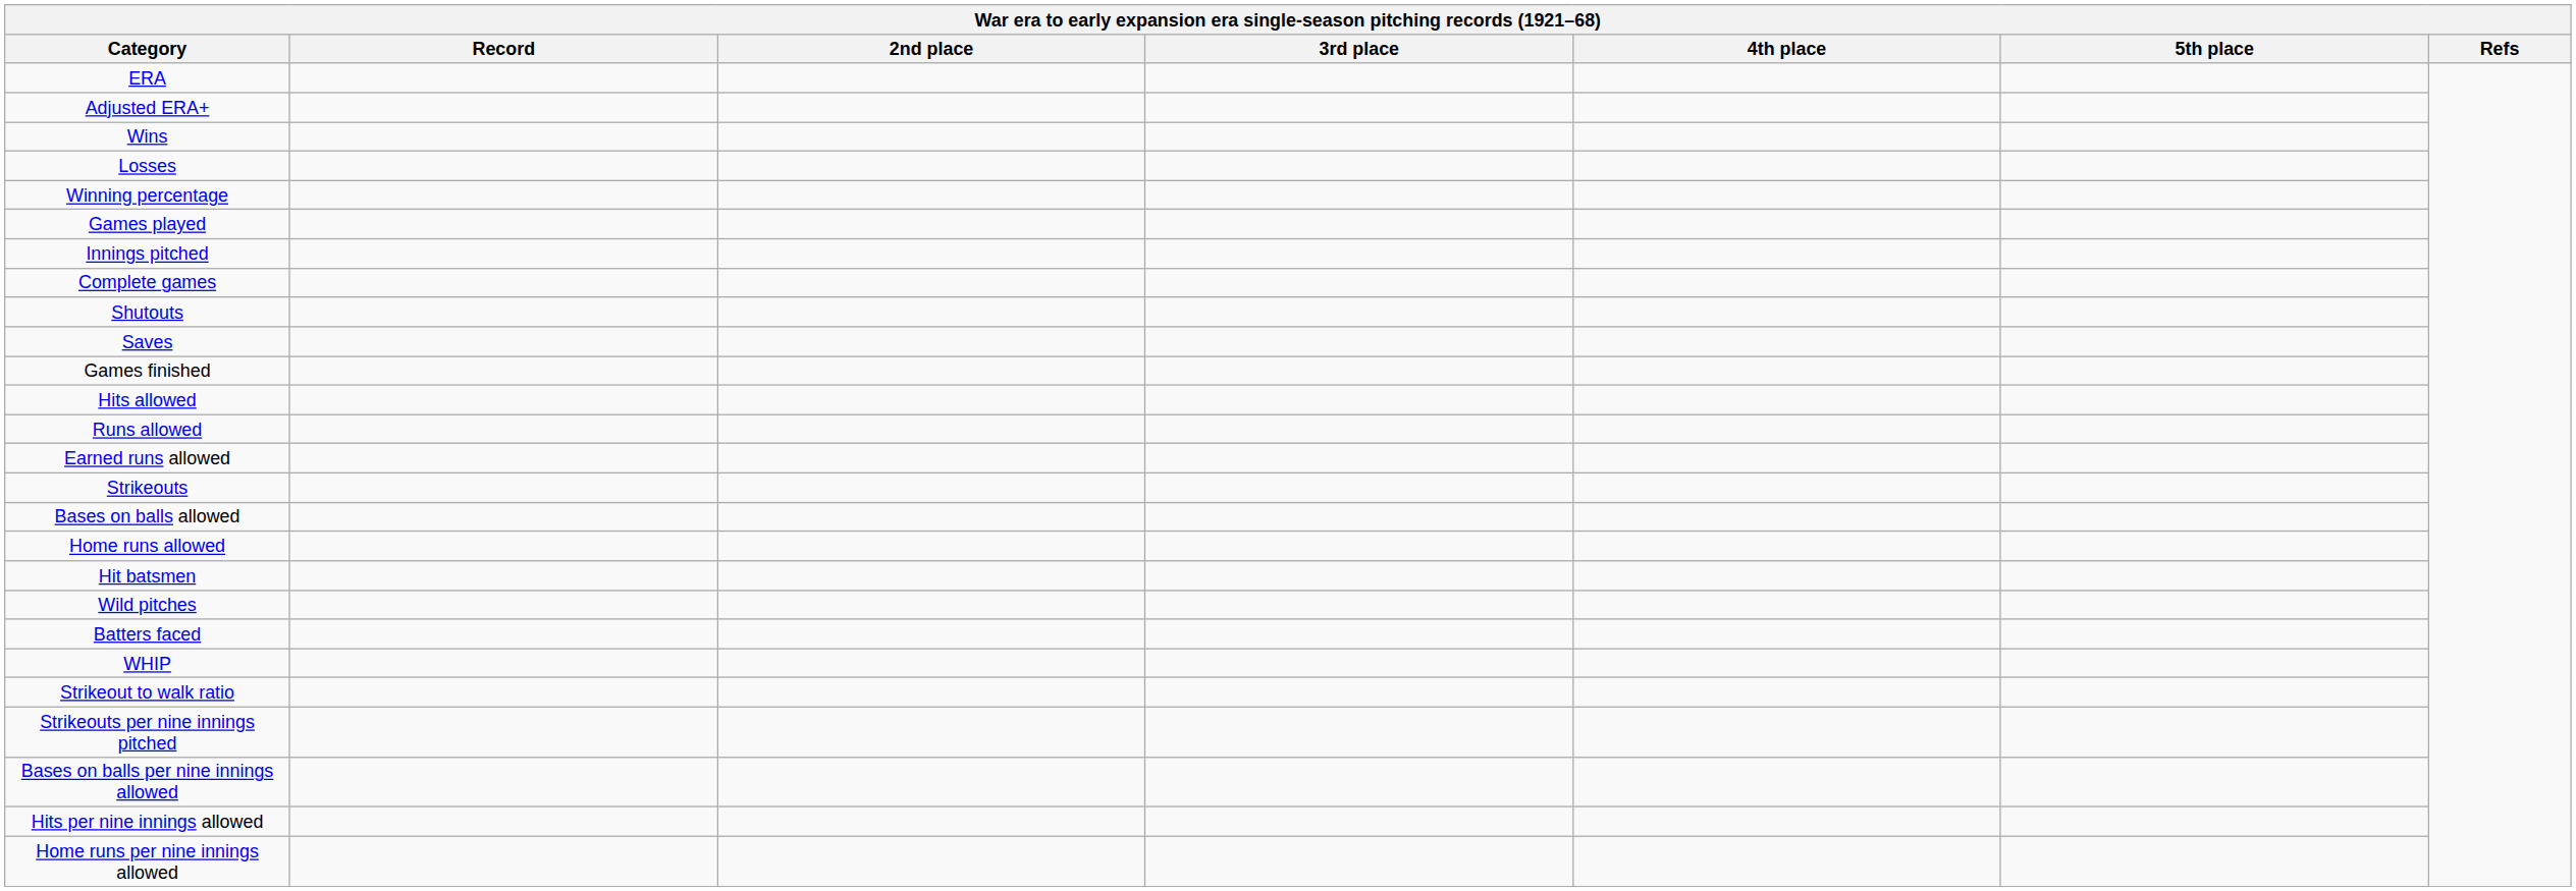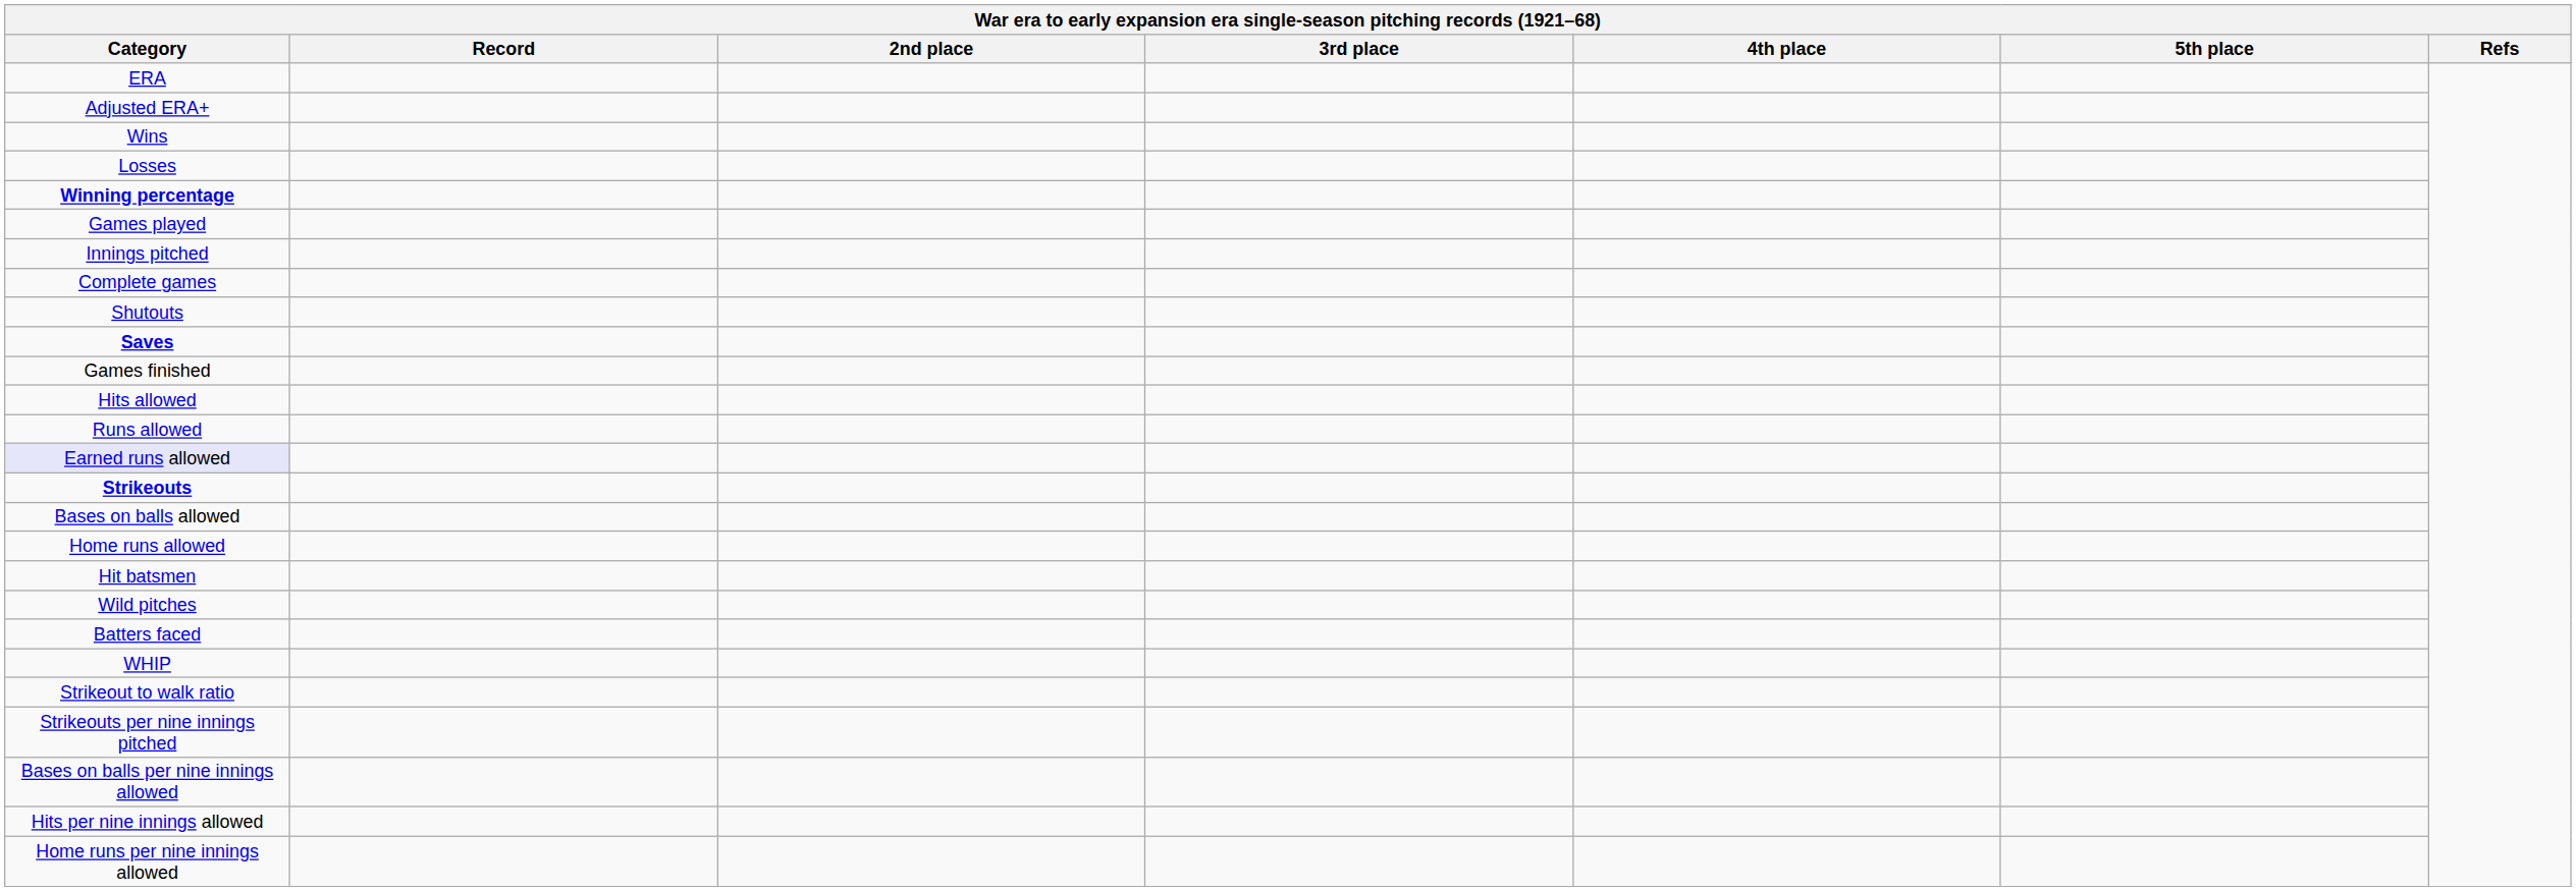Winning percentage | Category: normal -> bold
Saves | Category: normal -> bold
Earned runs allowed | Category: no background -> lavender background
Strikeouts | Category: normal -> bold
